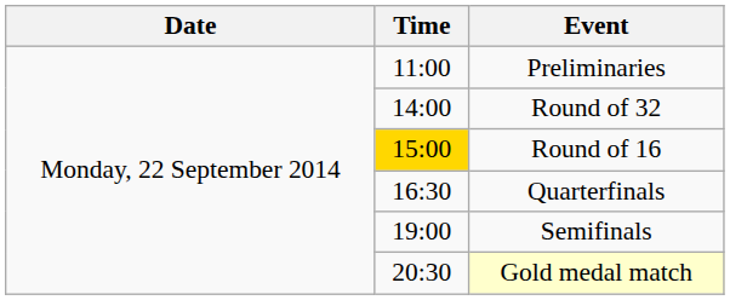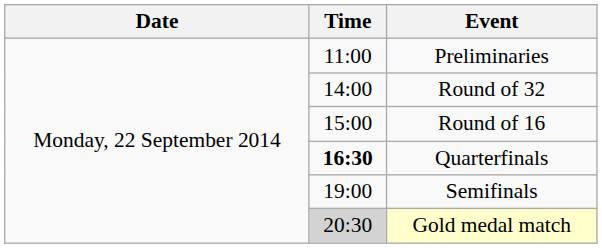Round of 16 | Time: gold background -> no background
Quarterfinals | Time: normal -> bold
Gold medal match | Time: no background -> lightgrey background
